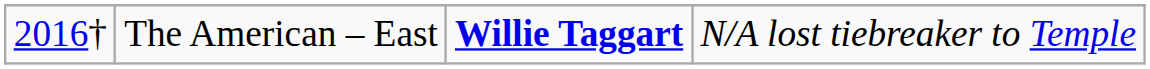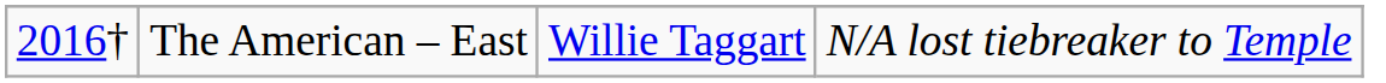The American – East | column 3: bold -> normal
